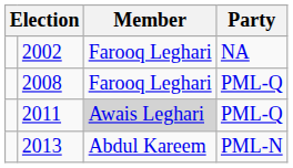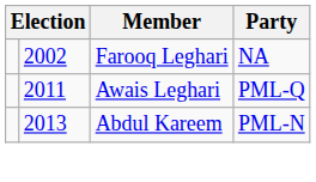- row: 2008 | Farooq Leghari | PML-Q
2011 | Member: lightgrey background -> no background
